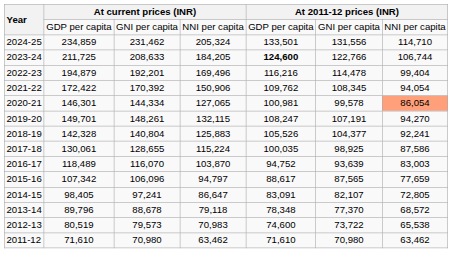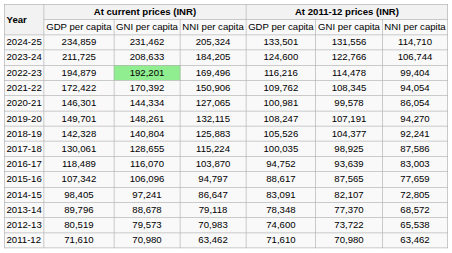2023-24 | column 5: bold -> normal
2022-23 | column 3: no background -> lightgreen background
2020-21 | column 7: lightsalmon background -> no background
